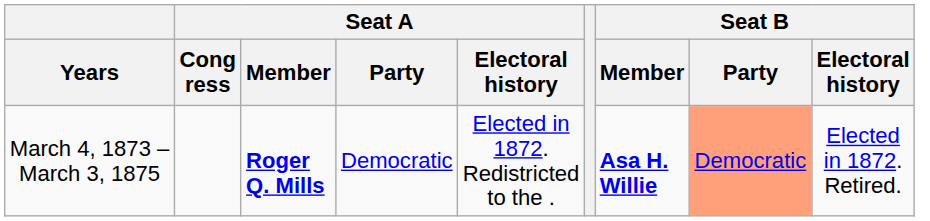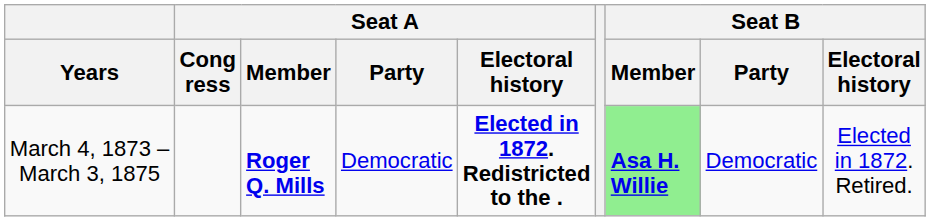March 4, 1873 – March 3, 1875 | Seat A / Electoral history: normal -> bold
March 4, 1873 – March 3, 1875 | Seat B / Member: no background -> lightgreen background
March 4, 1873 – March 3, 1875 | Seat B / Party: lightsalmon background -> no background
